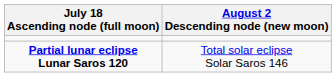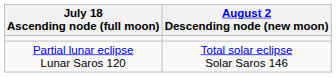row 3 | July 18 Ascending node (full moon): bold -> normal
